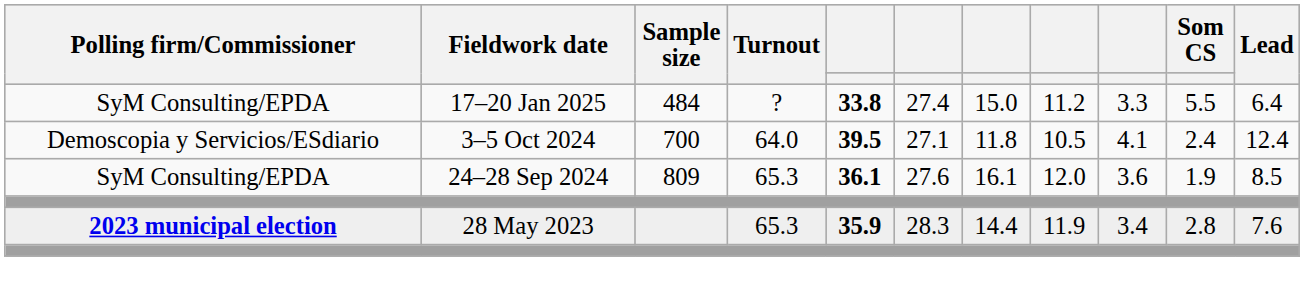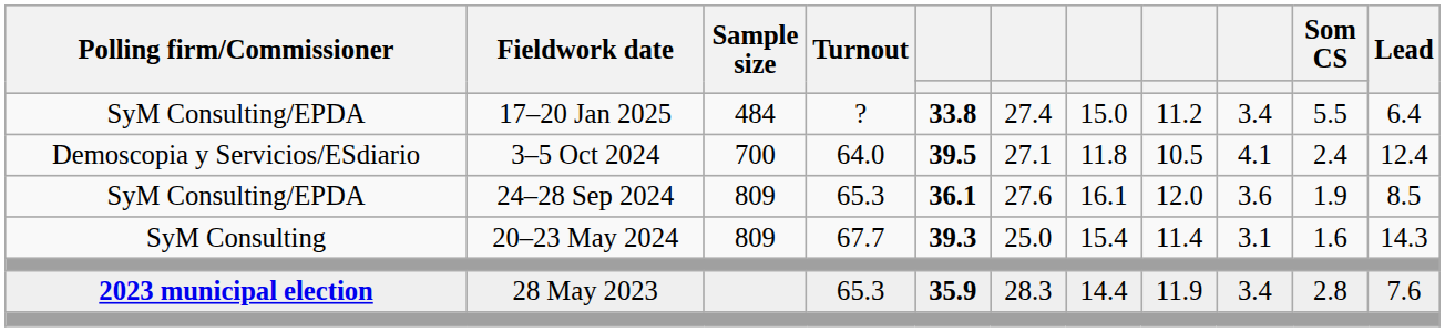17–20 Jan 2025 | column 9: 3.3 -> 3.4
+ row: SyM Consulting | 20–23 May 2024 | 809 | 67.7 | 39.3 | 25.0 | 15.4 | 11.4 | 3.1 | 1.6 | 14.3
